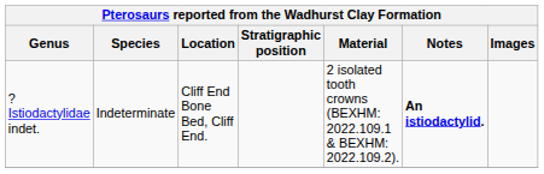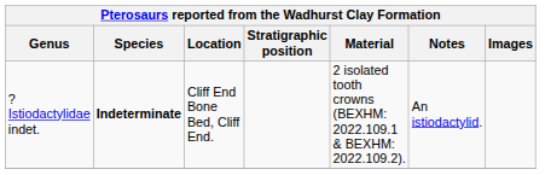? Istiodactylidae indet. | Species: normal -> bold
? Istiodactylidae indet. | Notes: bold -> normal
